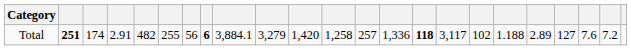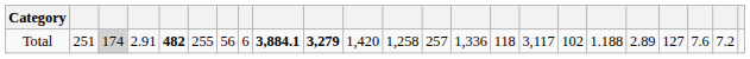row 2 | column 2: bold -> normal
row 2 | column 3: no background -> lightgrey background
row 2 | column 5: normal -> bold
row 2 | column 8: bold -> normal
row 2 | column 9: normal -> bold
row 2 | column 10: normal -> bold
row 2 | column 15: bold -> normal
